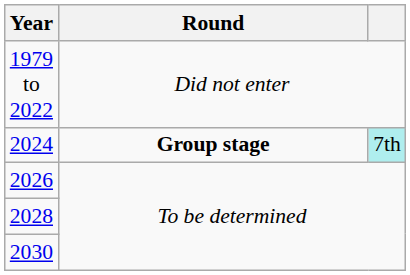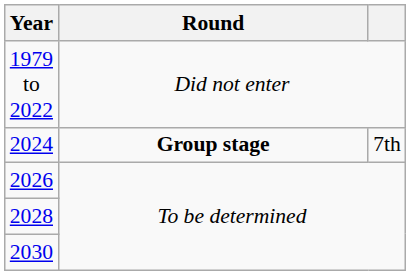2024 | column 3: paleturquoise background -> no background
